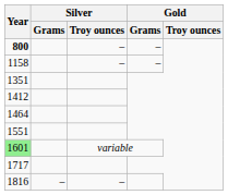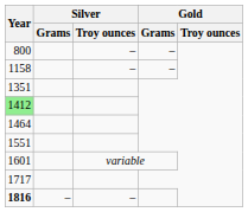800 | Year: bold -> normal
1412 | Year: no background -> lightgreen background
1601 | Year: lightgreen background -> no background
1816 | Year: normal -> bold
